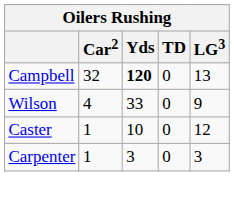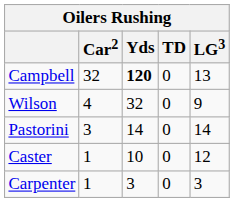Wilson | Yds: 33 -> 32
+ row: Pastorini | 3 | 14 | 0 | 14
